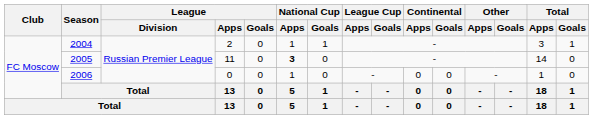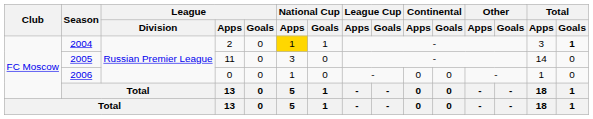2004 | National Cup / Apps: no background -> gold background
2004 | Total / Goals: normal -> bold
2005 | National Cup / Apps: bold -> normal
